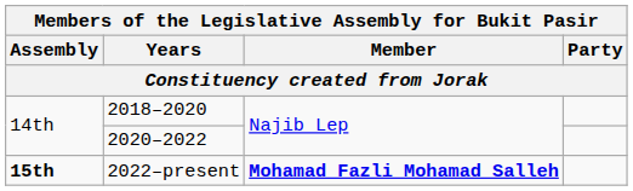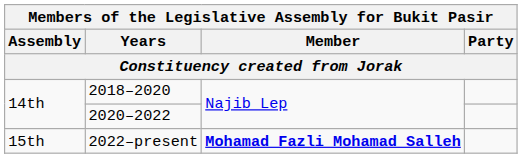2022–present | Assembly: bold -> normal
